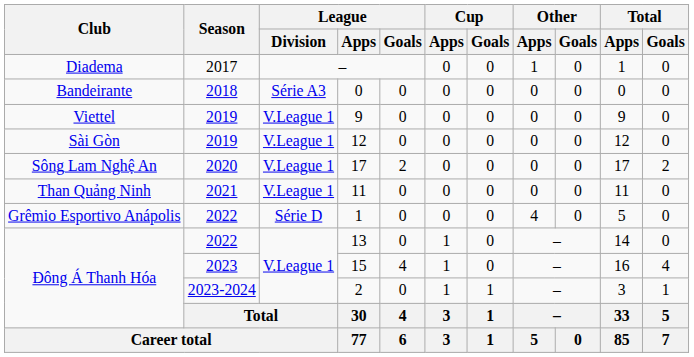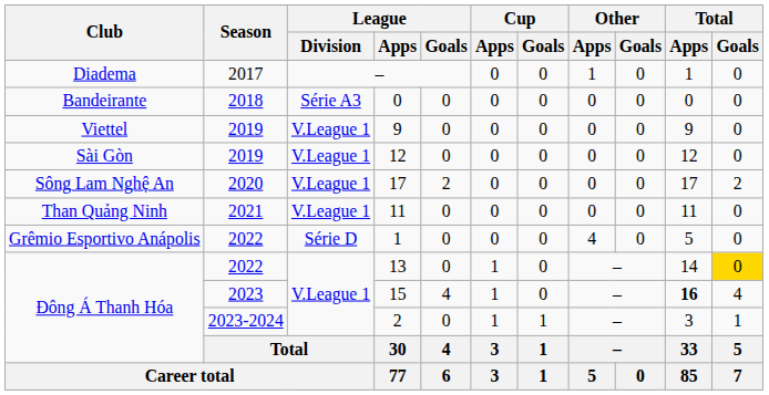13 | Total / Goals: no background -> gold background
15 | Total / Apps: normal -> bold
